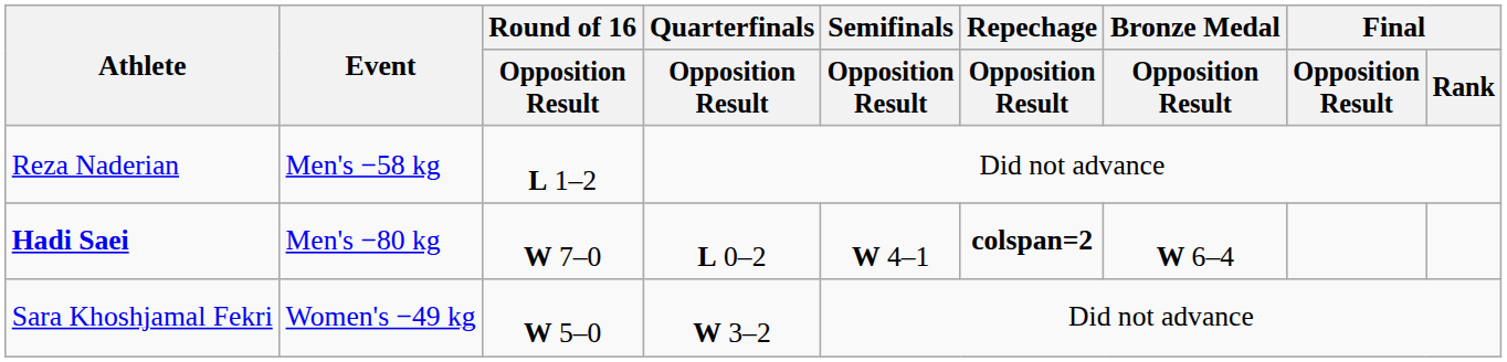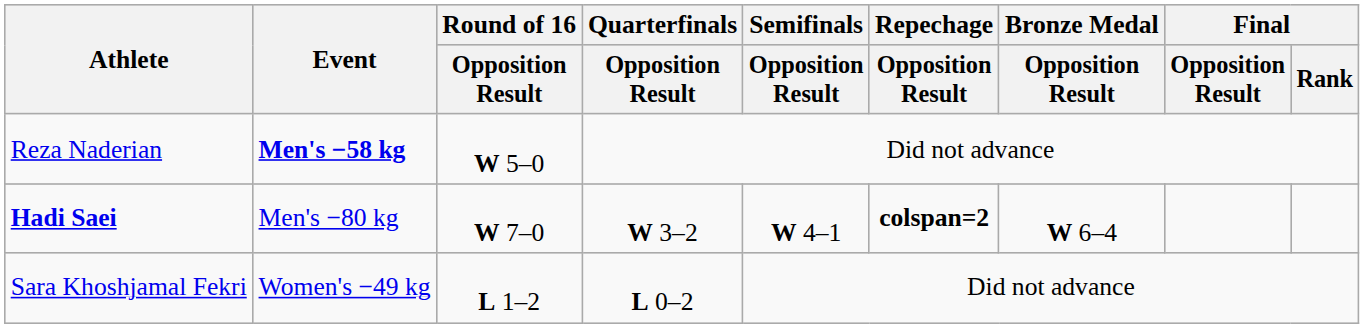Reza Naderian | Event: normal -> bold
Reza Naderian | Round of 16 / Opposition Result: L 1–2 -> W 5–0
Hadi Saei | Quarterfinals / Opposition Result: L 0–2 -> W 3–2
Sara Khoshjamal Fekri | Round of 16 / Opposition Result: W 5–0 -> L 1–2
Sara Khoshjamal Fekri | Quarterfinals / Opposition Result: W 3–2 -> L 0–2
